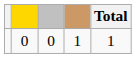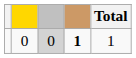row 2 | column 3: no background -> lightgrey background
row 2 | column 4: normal -> bold
